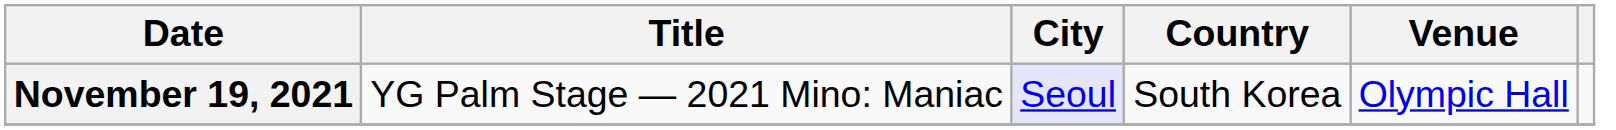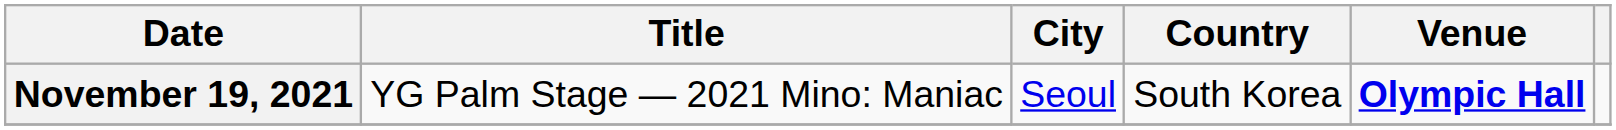November 19, 2021 | City: lavender background -> no background
November 19, 2021 | Venue: normal -> bold
